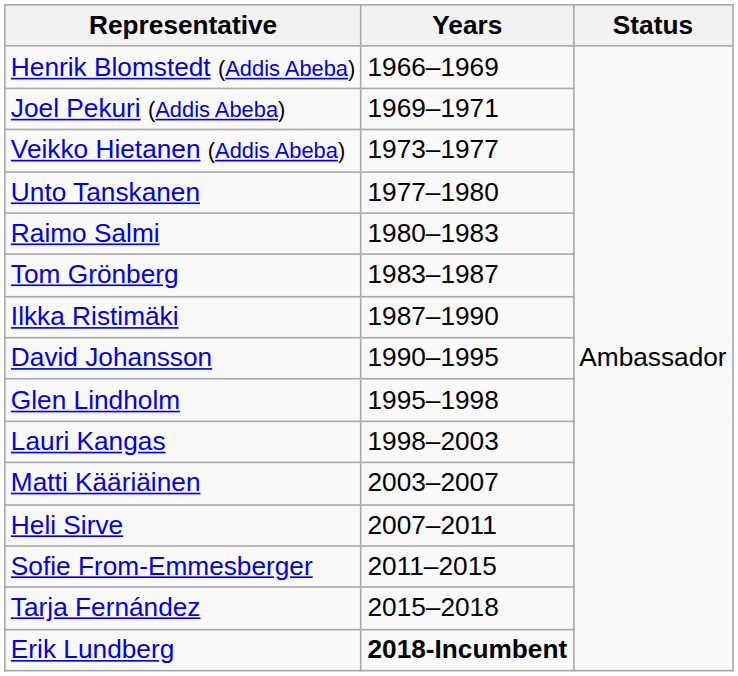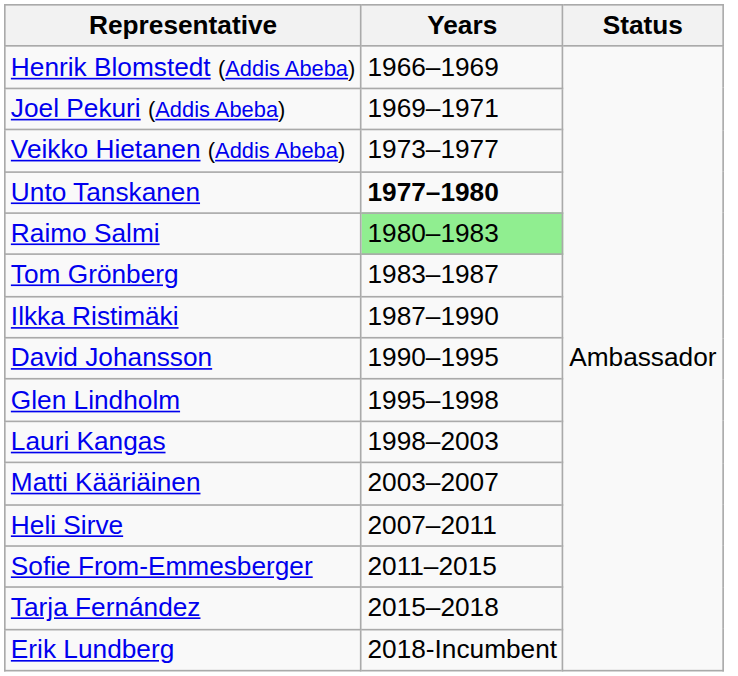Unto Tanskanen | Years: normal -> bold
Raimo Salmi | Years: no background -> lightgreen background
Erik Lundberg | Years: bold -> normal
